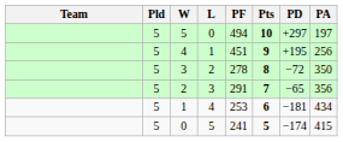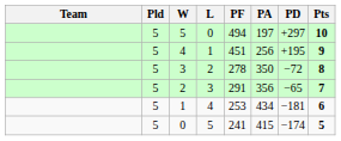columns swapped: PA <-> Pts
